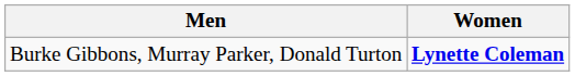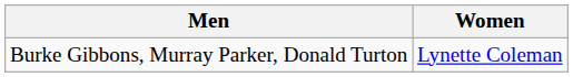Burke Gibbons, Murray Parker, Donald Turton | Women: bold -> normal
